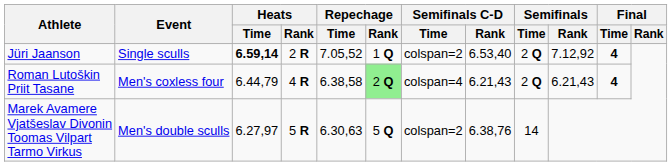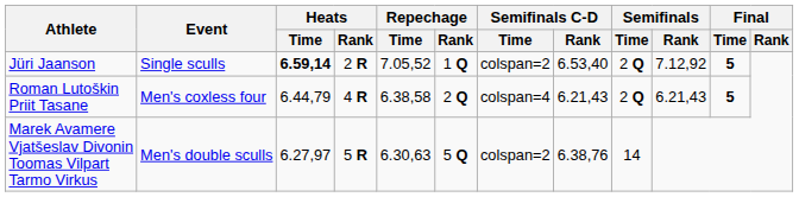Jüri Jaanson | Final / Time: 4 -> 5
Roman Lutoškin Priit Tasane | Repechage / Rank: lightgreen background -> no background
Roman Lutoškin Priit Tasane | Final / Time: 4 -> 5
